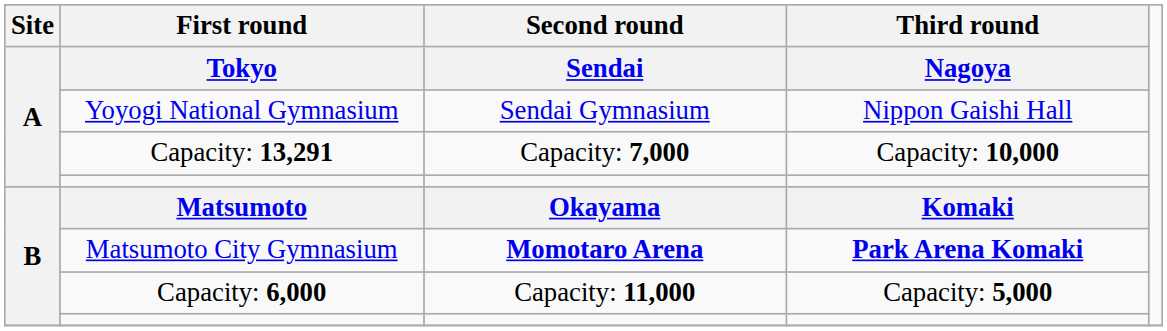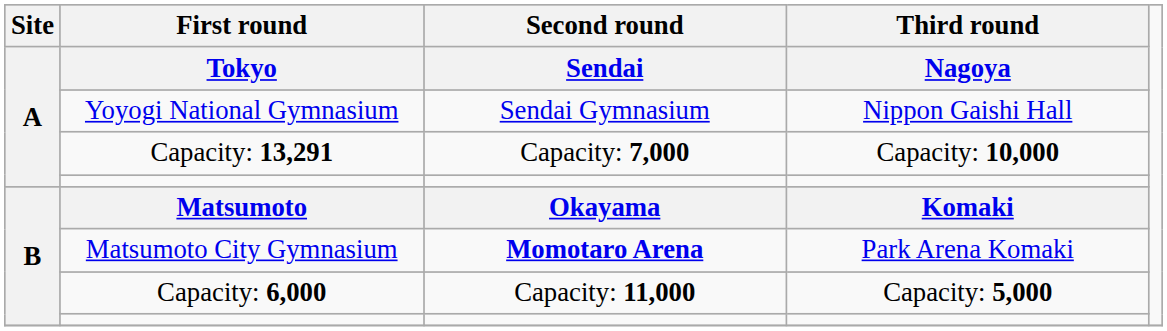Matsumoto City Gymnasium | Third round / Nagoya: bold -> normal
